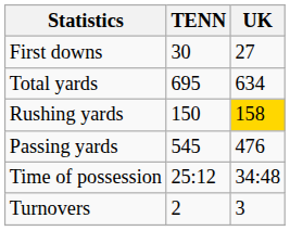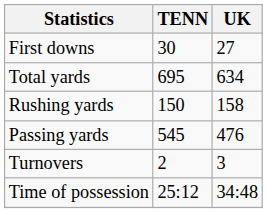Rushing yards | UK: gold background -> no background
rows swapped: Turnovers <-> Time of possession
